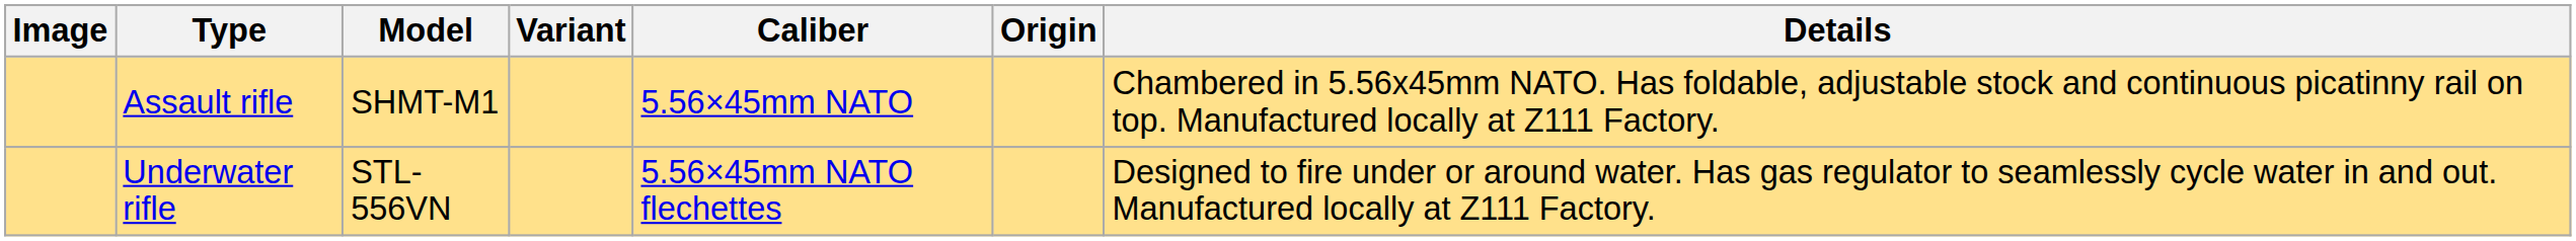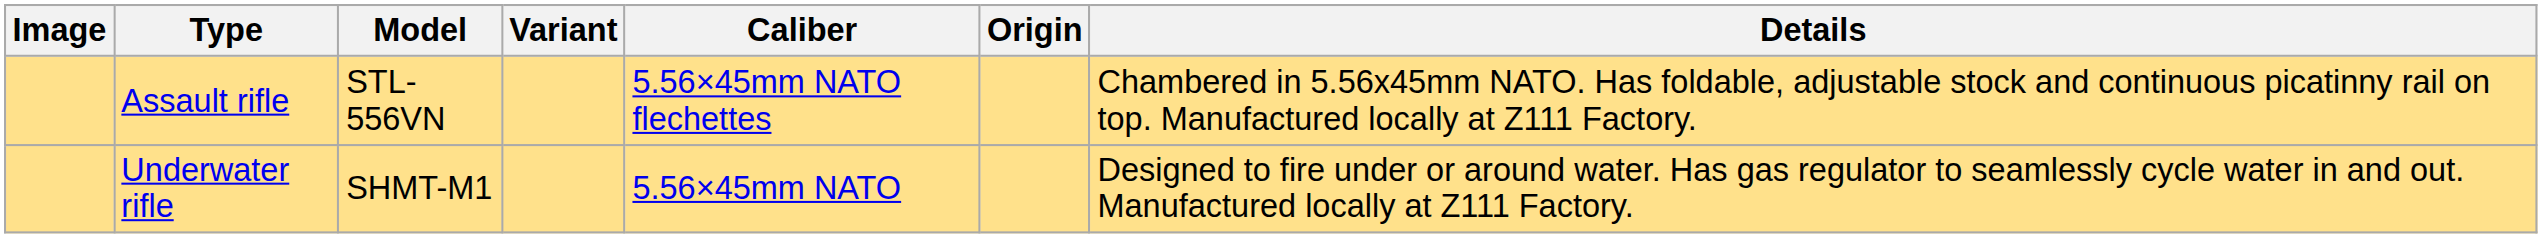Assault rifle | Model: SHMT-M1 -> STL-556VN
Assault rifle | Caliber: 5.56×45mm NATO -> 5.56×45mm NATO flechettes
Underwater rifle | Model: STL-556VN -> SHMT-M1
Underwater rifle | Caliber: 5.56×45mm NATO flechettes -> 5.56×45mm NATO
